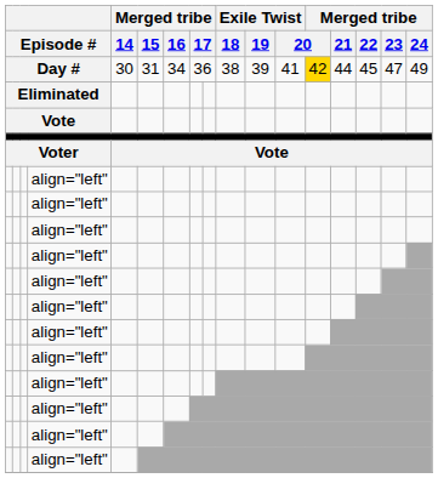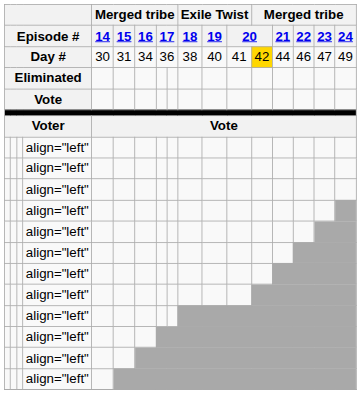Day # | Exile Twist / 19: 39 -> 40
Day # | Merged tribe / 22: 45 -> 46
